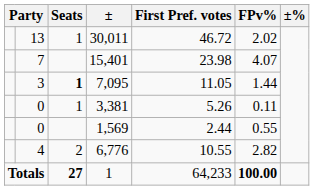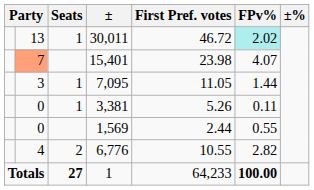30,011 | FPv%: no background -> paleturquoise background
15,401 | column 2: no background -> lightsalmon background
7,095 | Seats: bold -> normal
